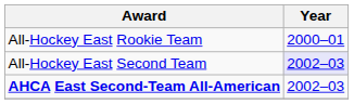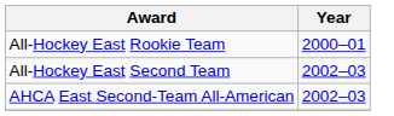row 3 | Year: lavender background -> no background
row 4 | Award: bold -> normal
